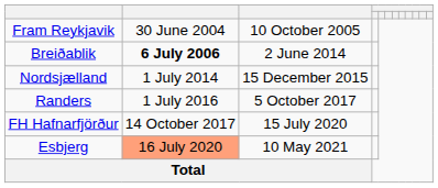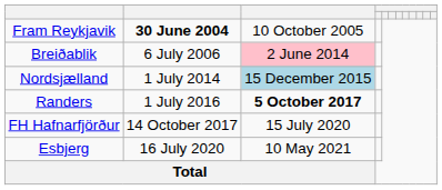Fram Reykjavik | column 2: normal -> bold
Breiðablik | column 2: bold -> normal
Breiðablik | column 3: no background -> pink background
Nordsjælland | column 3: no background -> lightblue background
Randers | column 3: normal -> bold
Esbjerg | column 2: lightsalmon background -> no background
